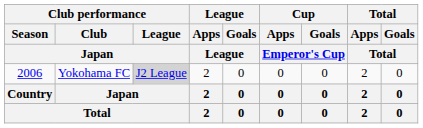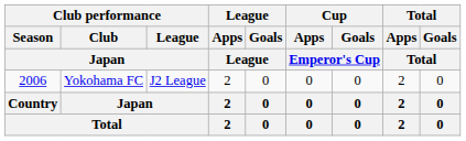Yokohama FC | Club performance / League / Japan: lightgrey background -> no background
